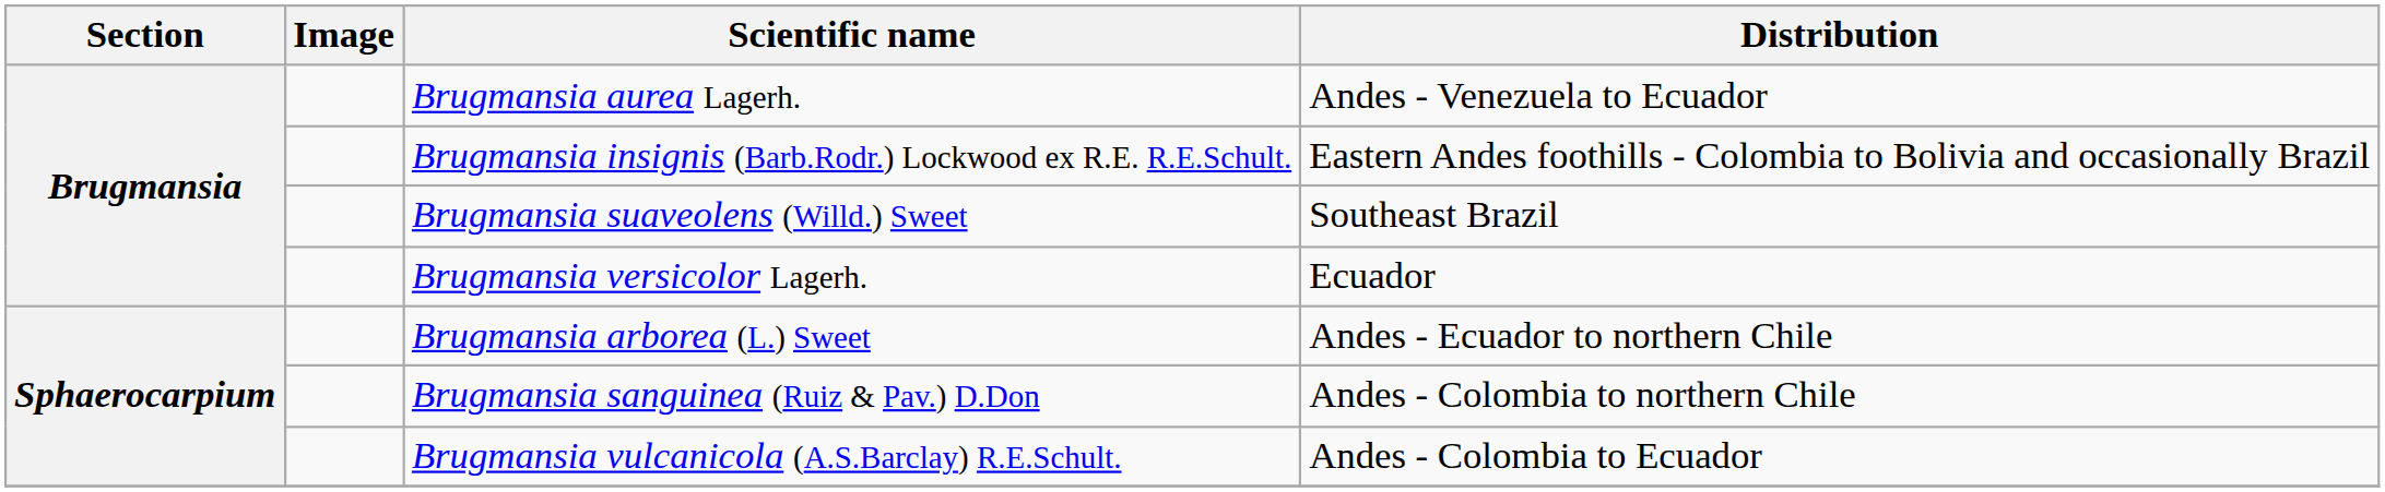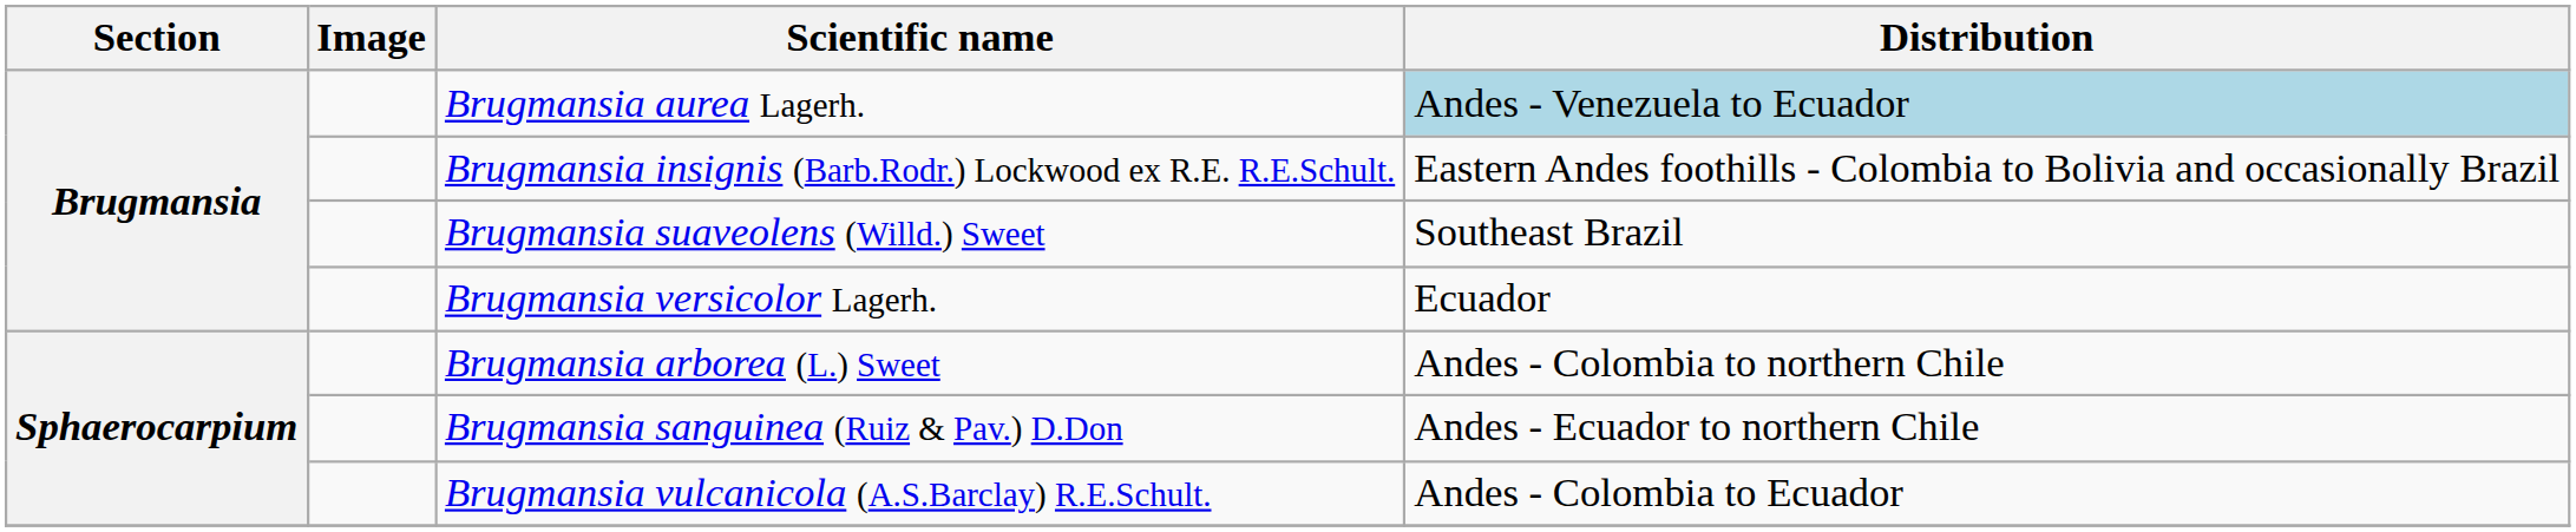Brugmansia aurea Lagerh. | Distribution: no background -> lightblue background
Brugmansia arborea (L.) Sweet | Distribution: Andes - Ecuador to northern Chile -> Andes - Colombia to northern Chile
Brugmansia sanguinea (Ruiz & Pav.) D.Don | Distribution: Andes - Colombia to northern Chile -> Andes - Ecuador to northern Chile
